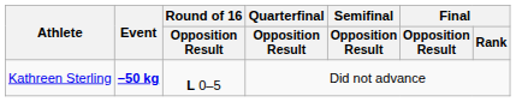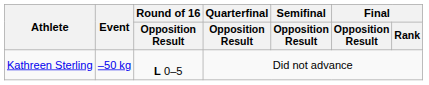Kathreen Sterling | Event: bold -> normal
